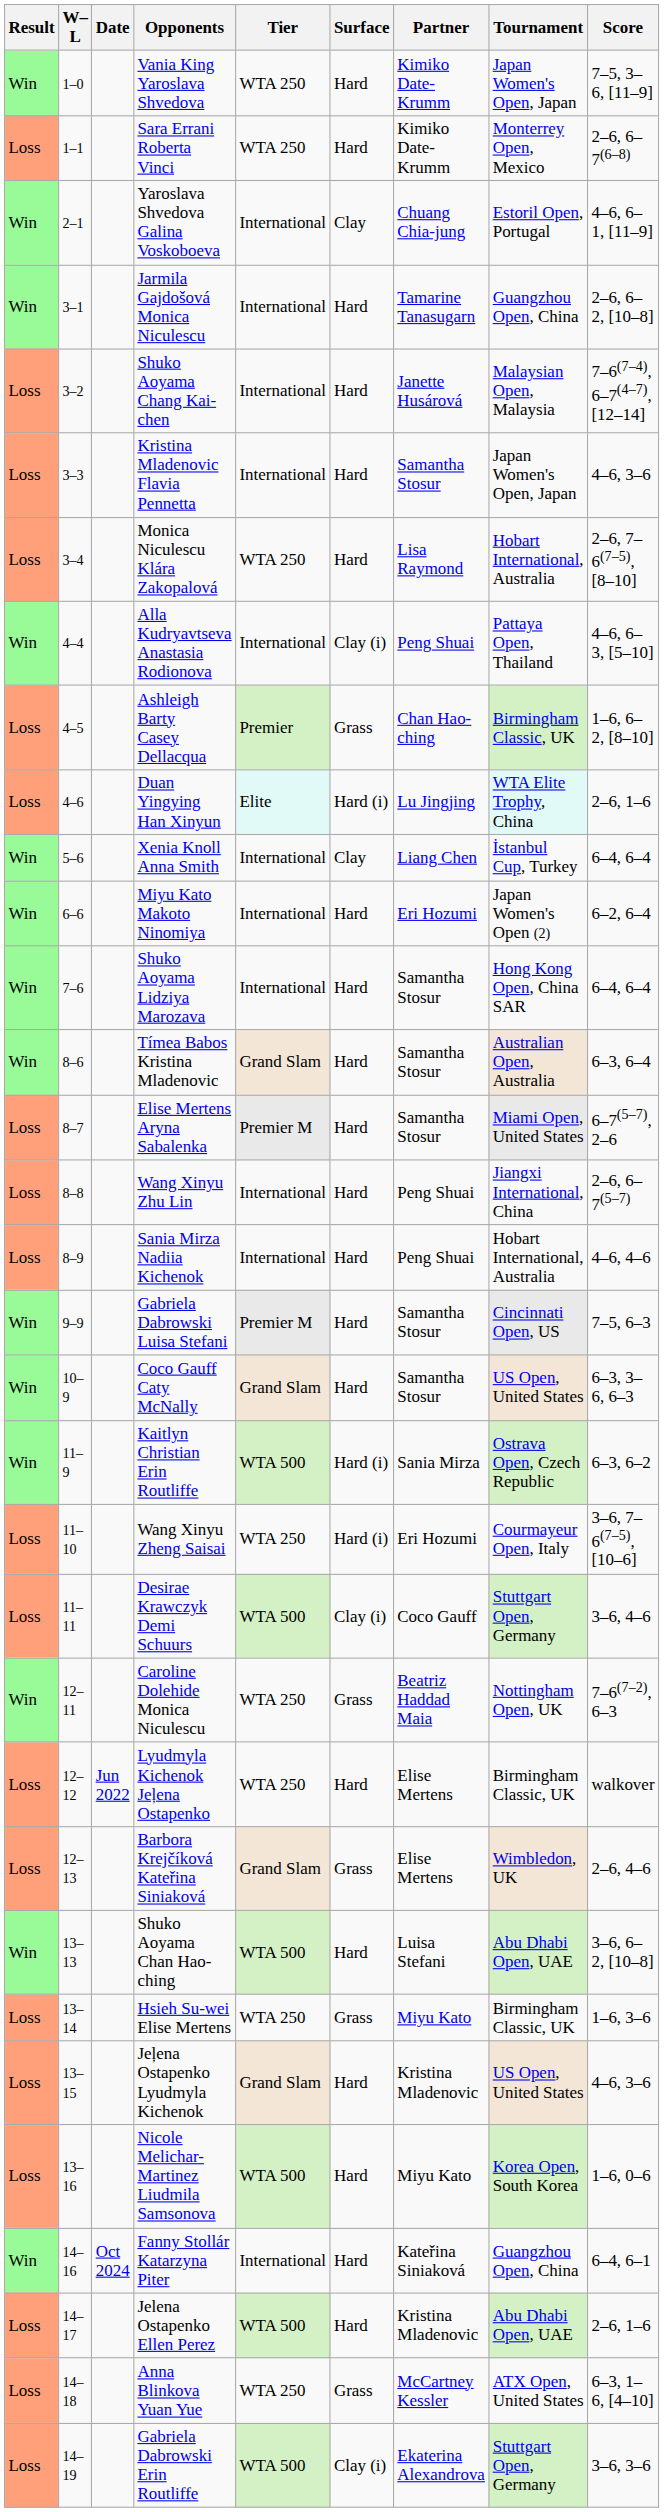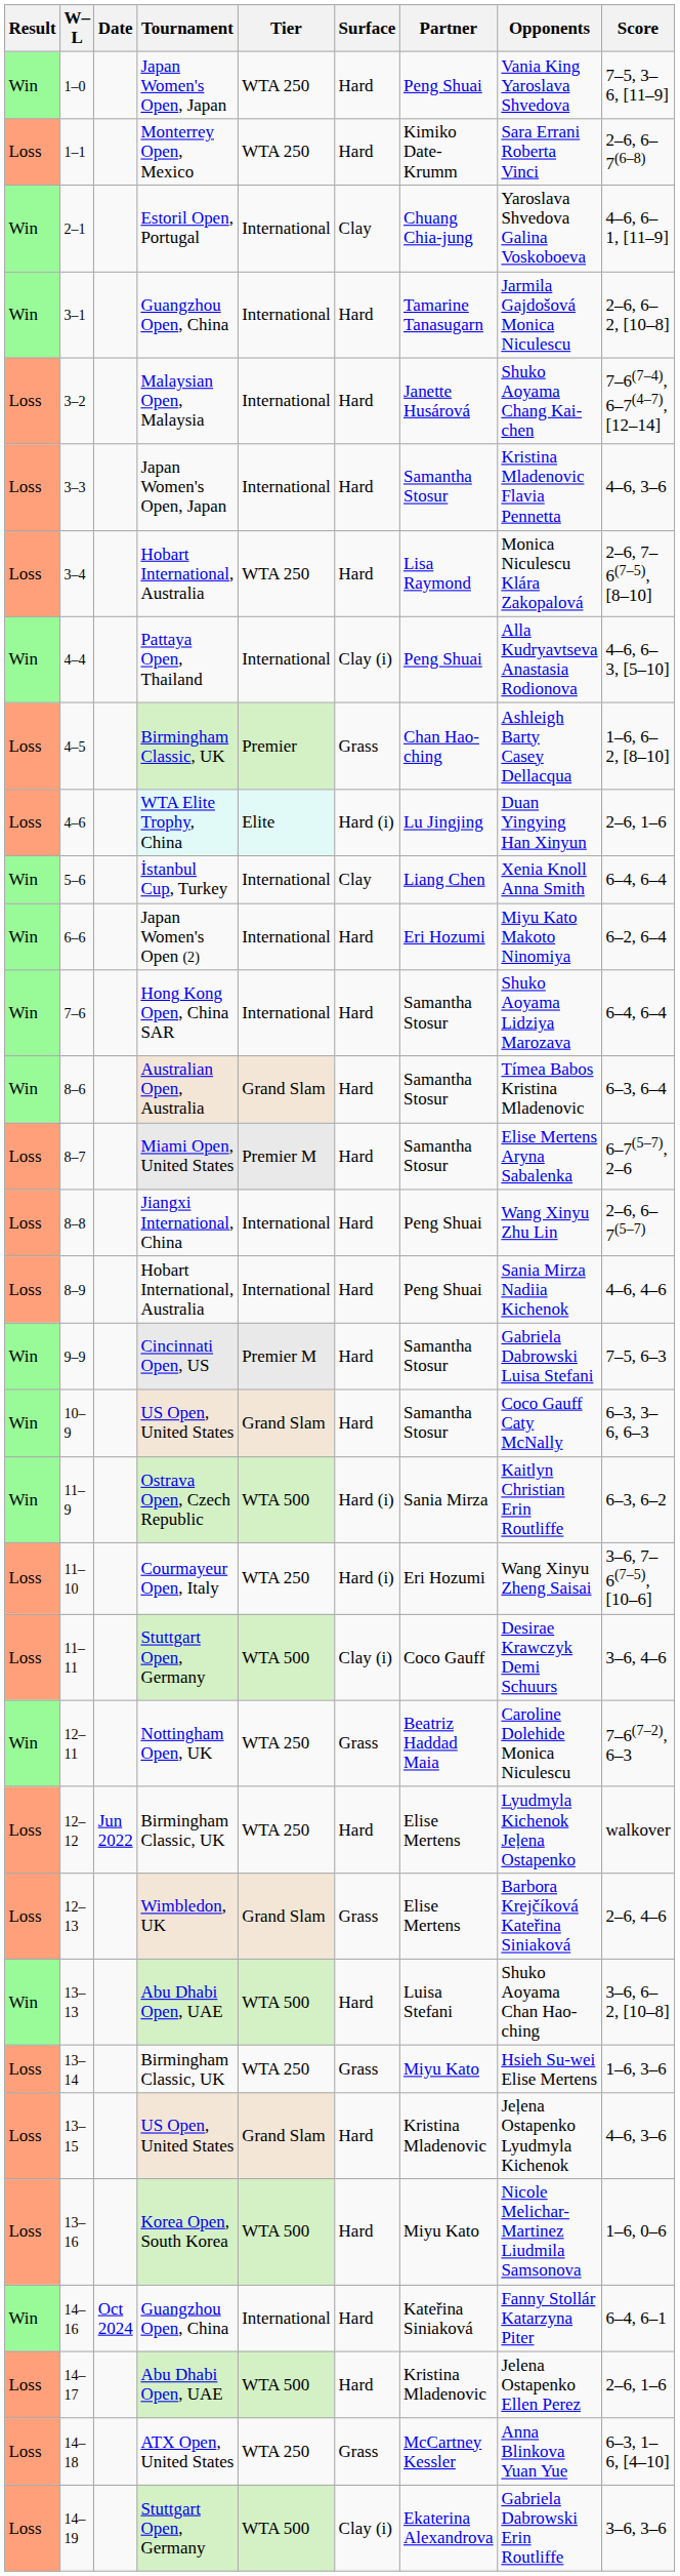columns swapped: Tournament <-> Opponents
1–0 | Partner: Kimiko Date-Krumm -> Peng Shuai
